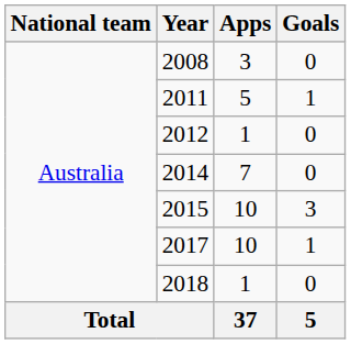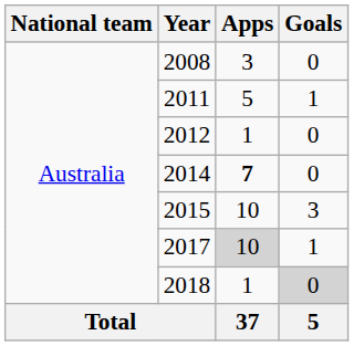2014 | Apps: normal -> bold
2017 | Apps: no background -> lightgrey background
2018 | Goals: no background -> lightgrey background
